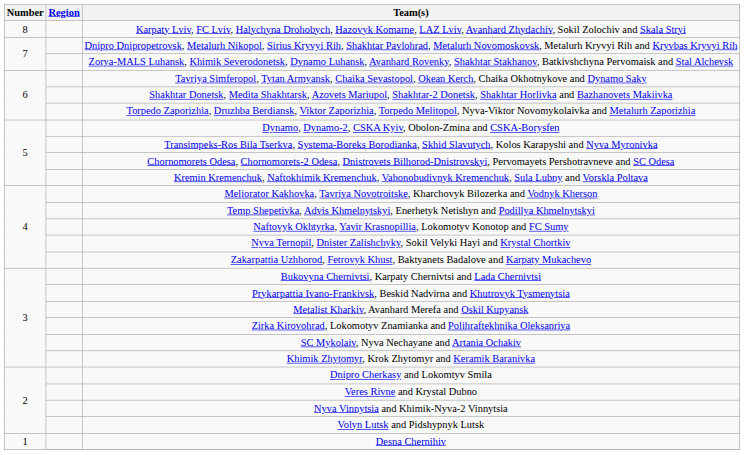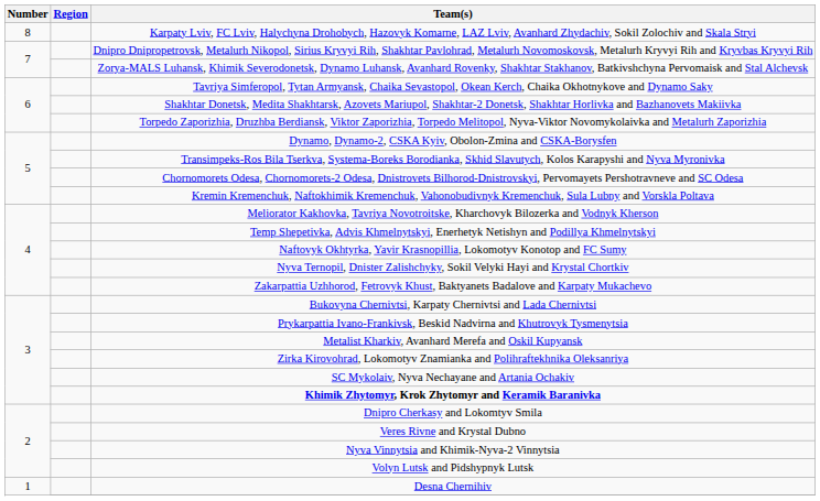Khimik Zhytomyr, Krok Zhytomyr and Keramik Baranivka | Team(s): normal -> bold
